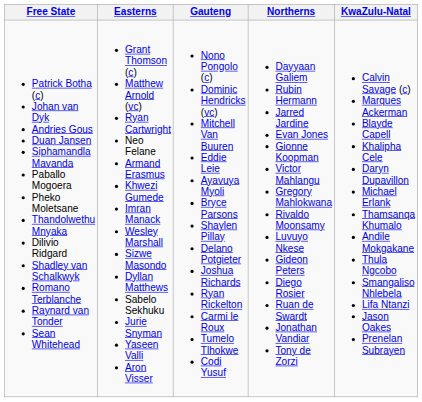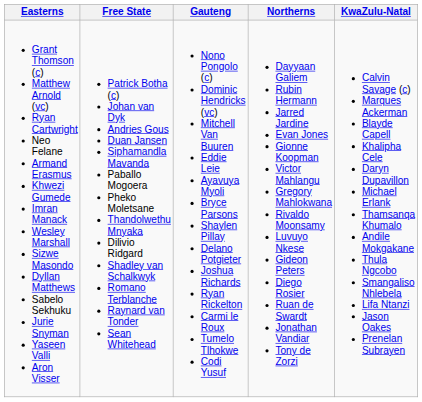columns swapped: Easterns <-> Free State
